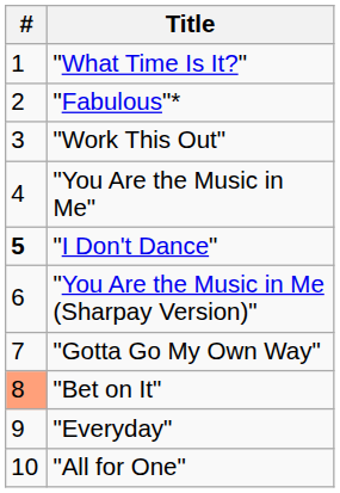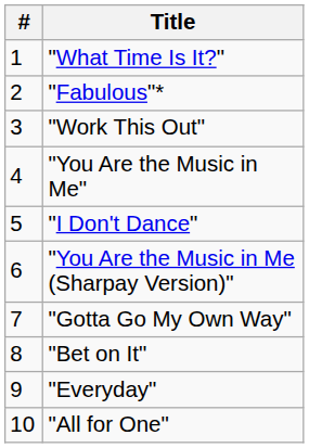"I Don't Dance" | #: bold -> normal
"Bet on It" | #: lightsalmon background -> no background
